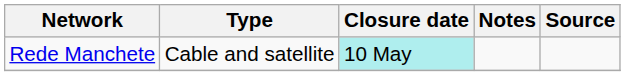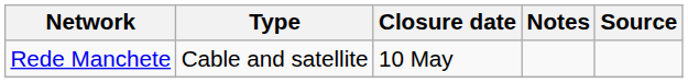Rede Manchete | Closure date: paleturquoise background -> no background
